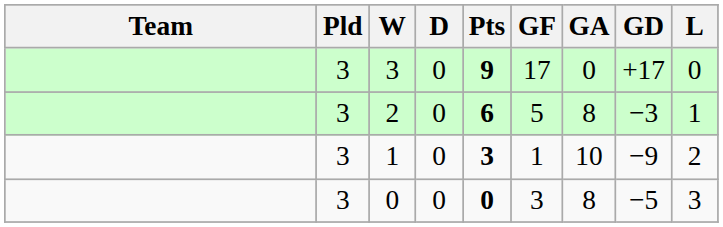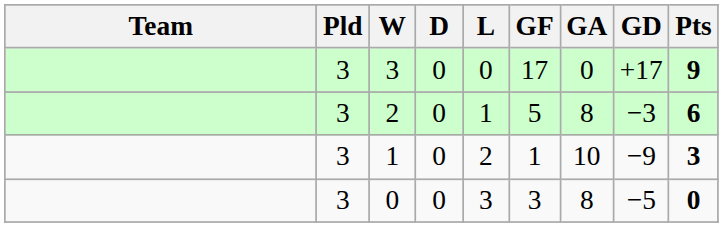columns swapped: L <-> Pts
